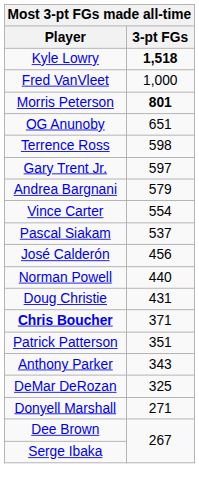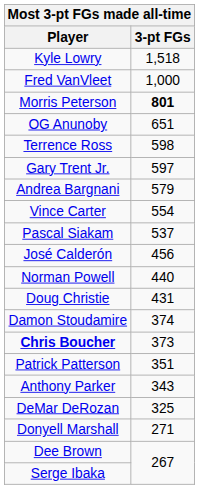Kyle Lowry | 3-pt FGs: bold -> normal
+ row: Damon Stoudamire | 374
Chris Boucher | 3-pt FGs: 371 -> 373
